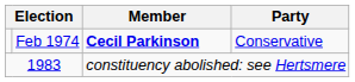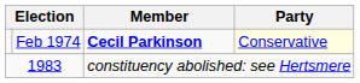Feb 1974 | Party: no background -> lightyellow background
